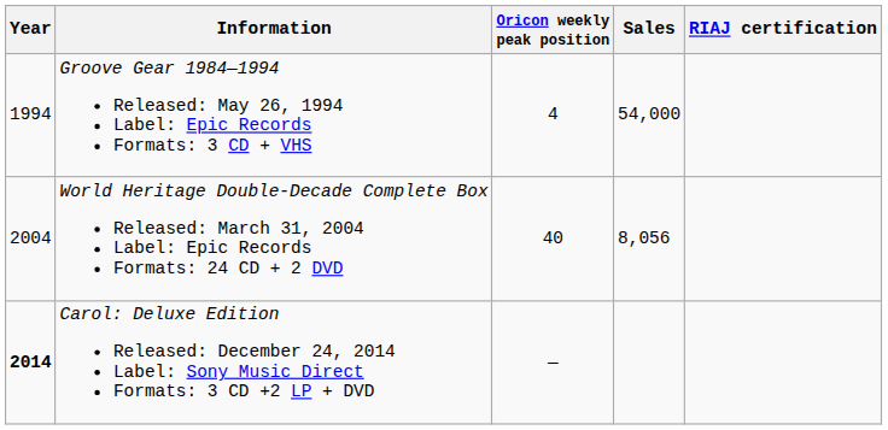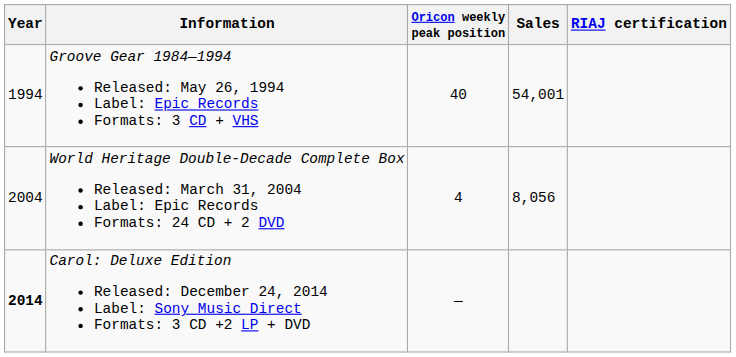row 2 | Oricon weekly peak position: 4 -> 40
row 2 | Sales: 54,000 -> 54,001
row 3 | Oricon weekly peak position: 40 -> 4
